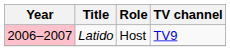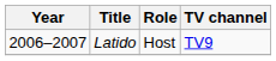Latido | Year: pink background -> no background
